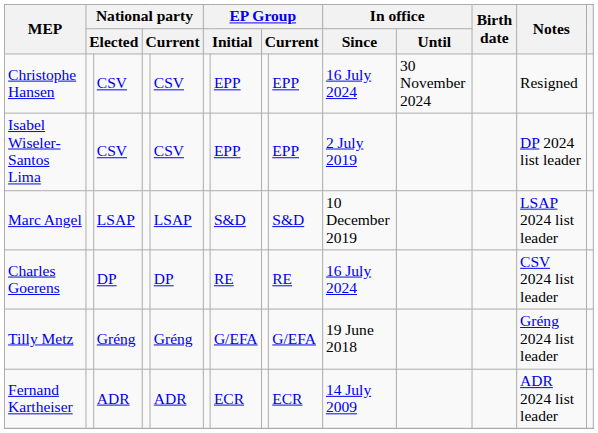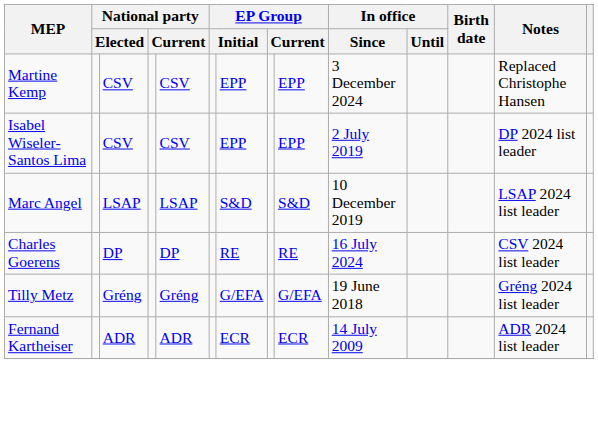- row: Christophe Hansen | CSV | CSV | EPP | EPP | 16 July 2024 | 30 November 2024 | Resigned
+ row: Martine Kemp | CSV | CSV | EPP | EPP | 3 December 2024 | Replaced Christophe Hansen
